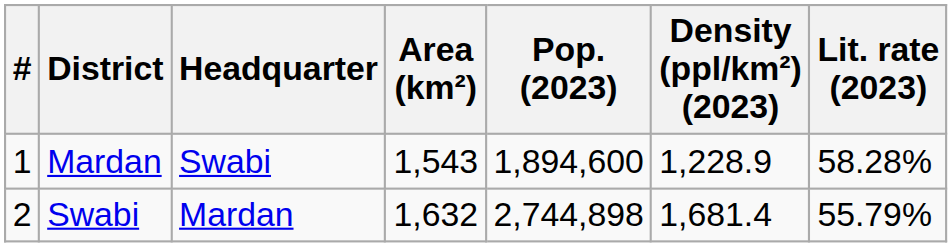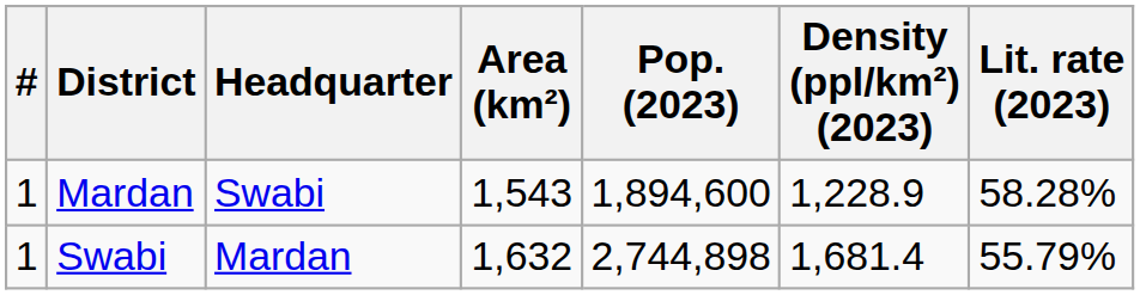row 3 | #: 2 -> 1
